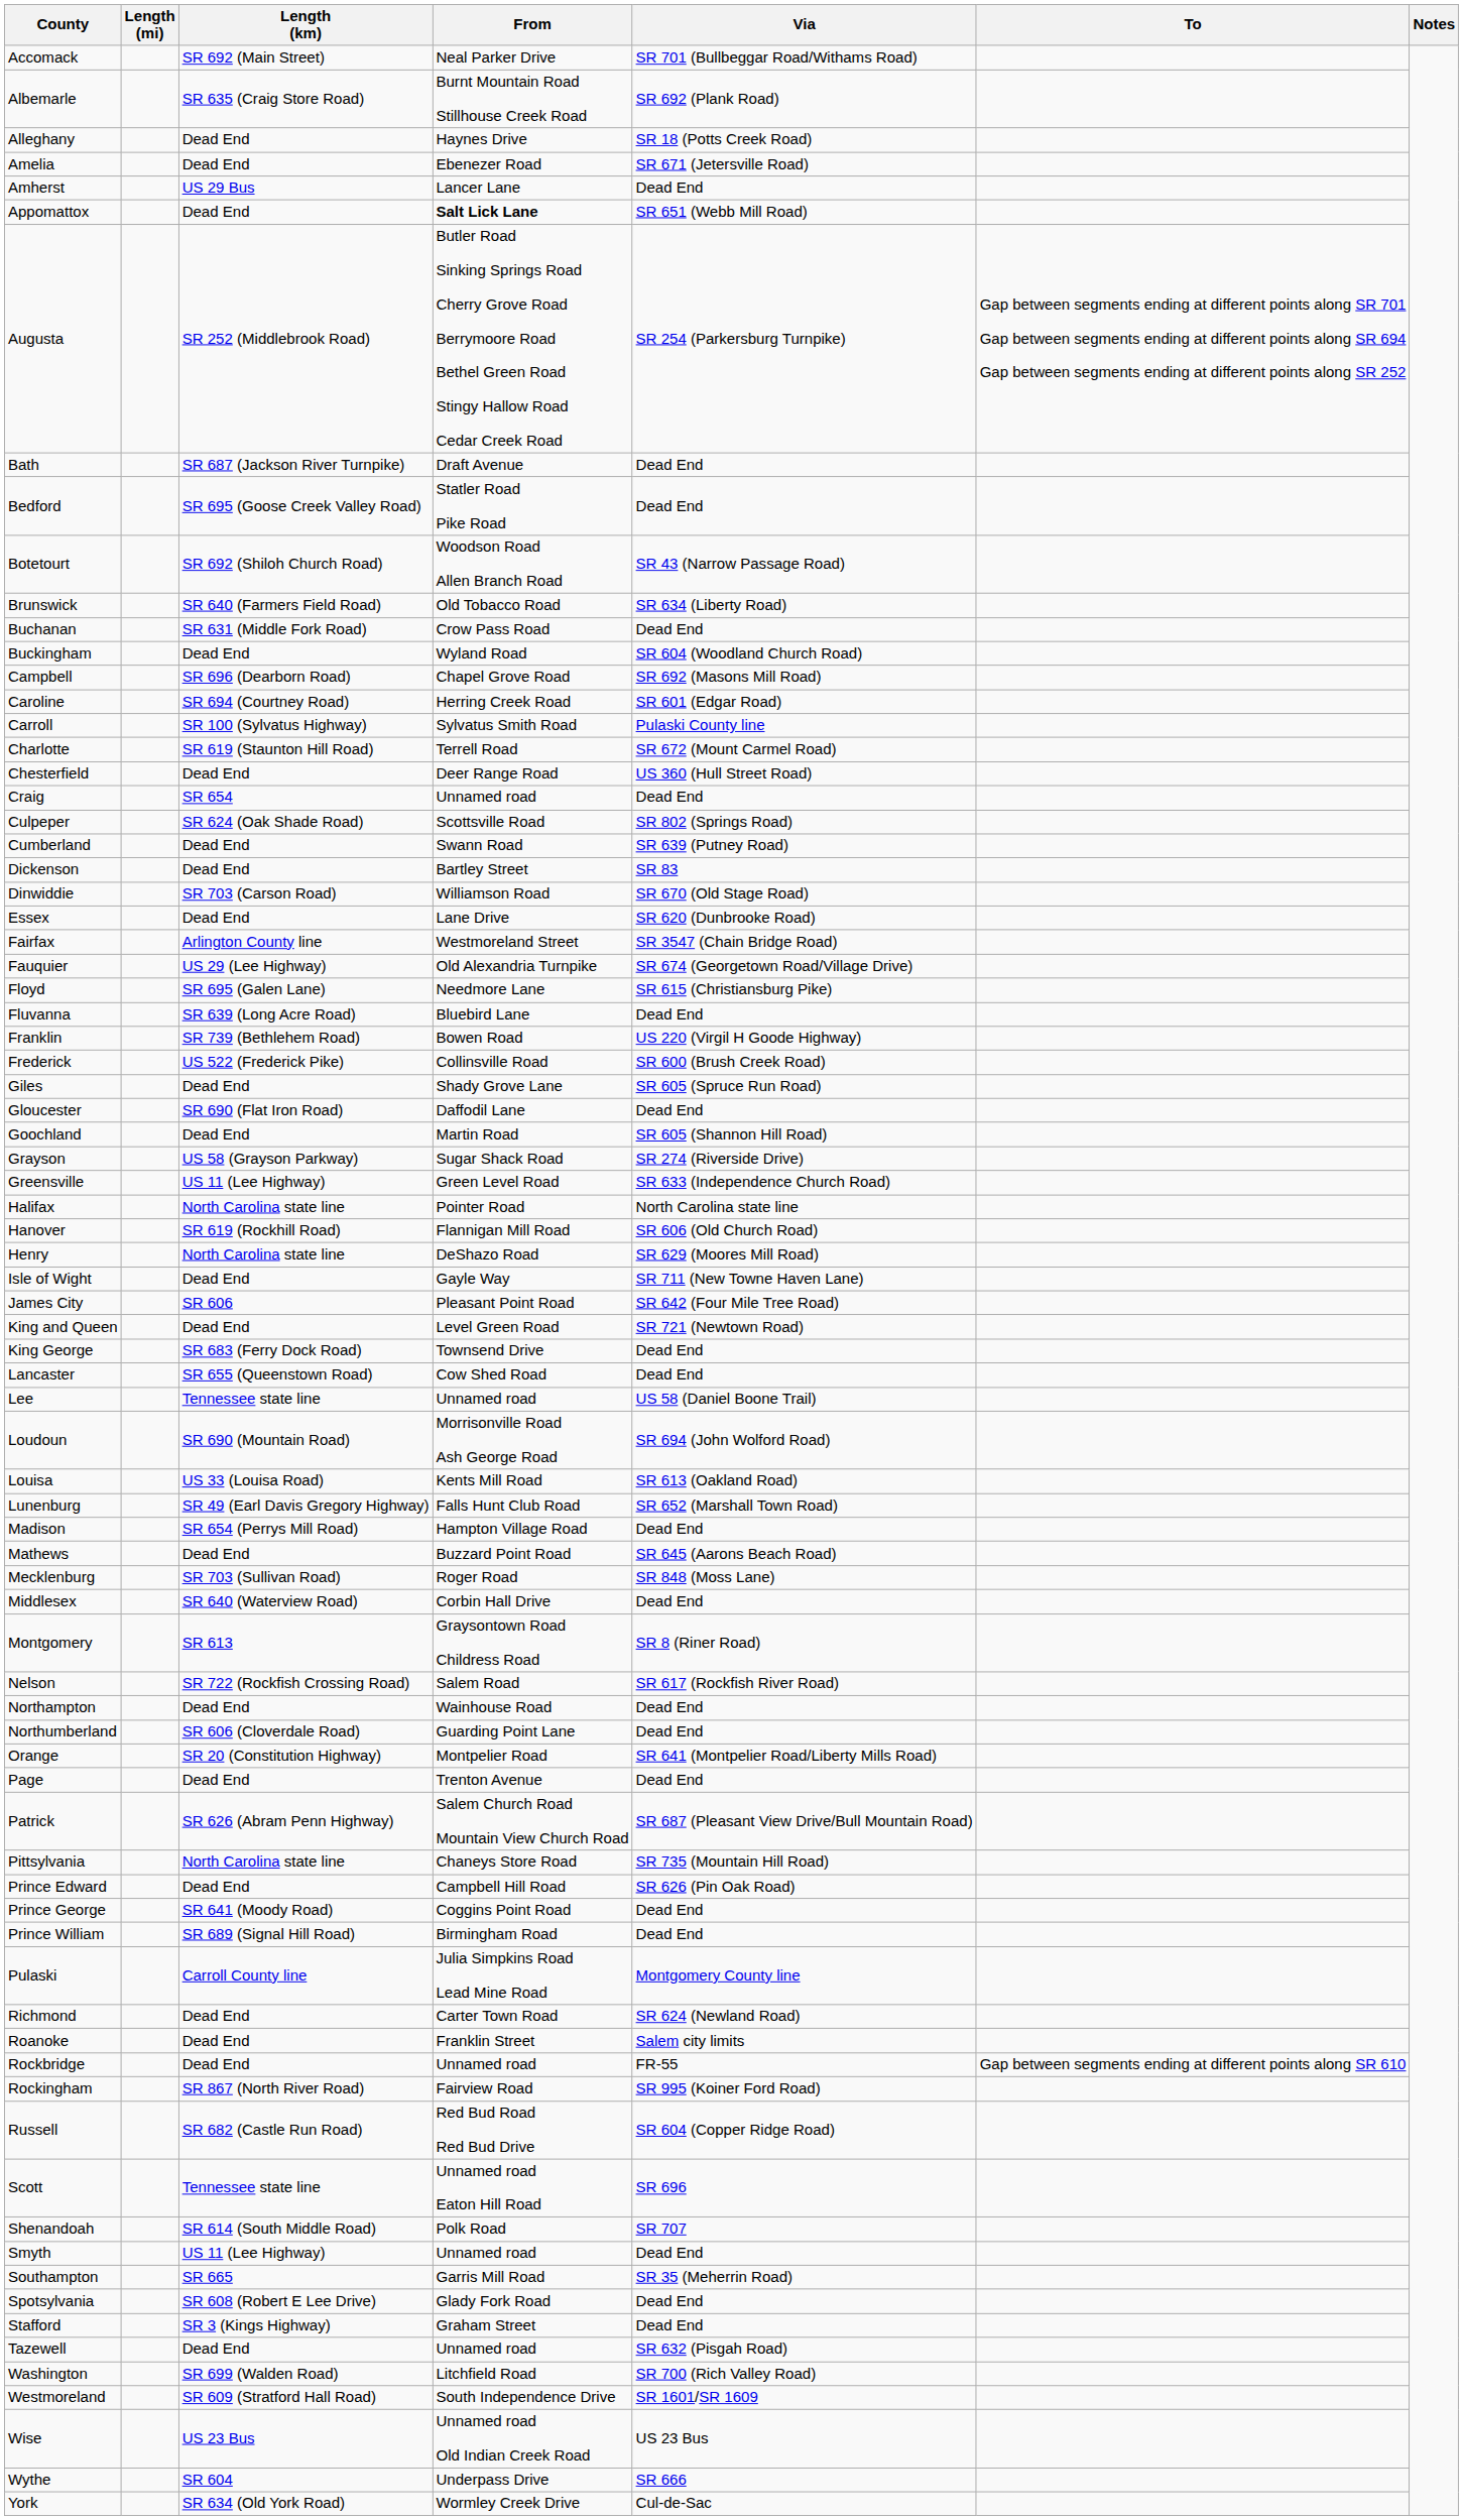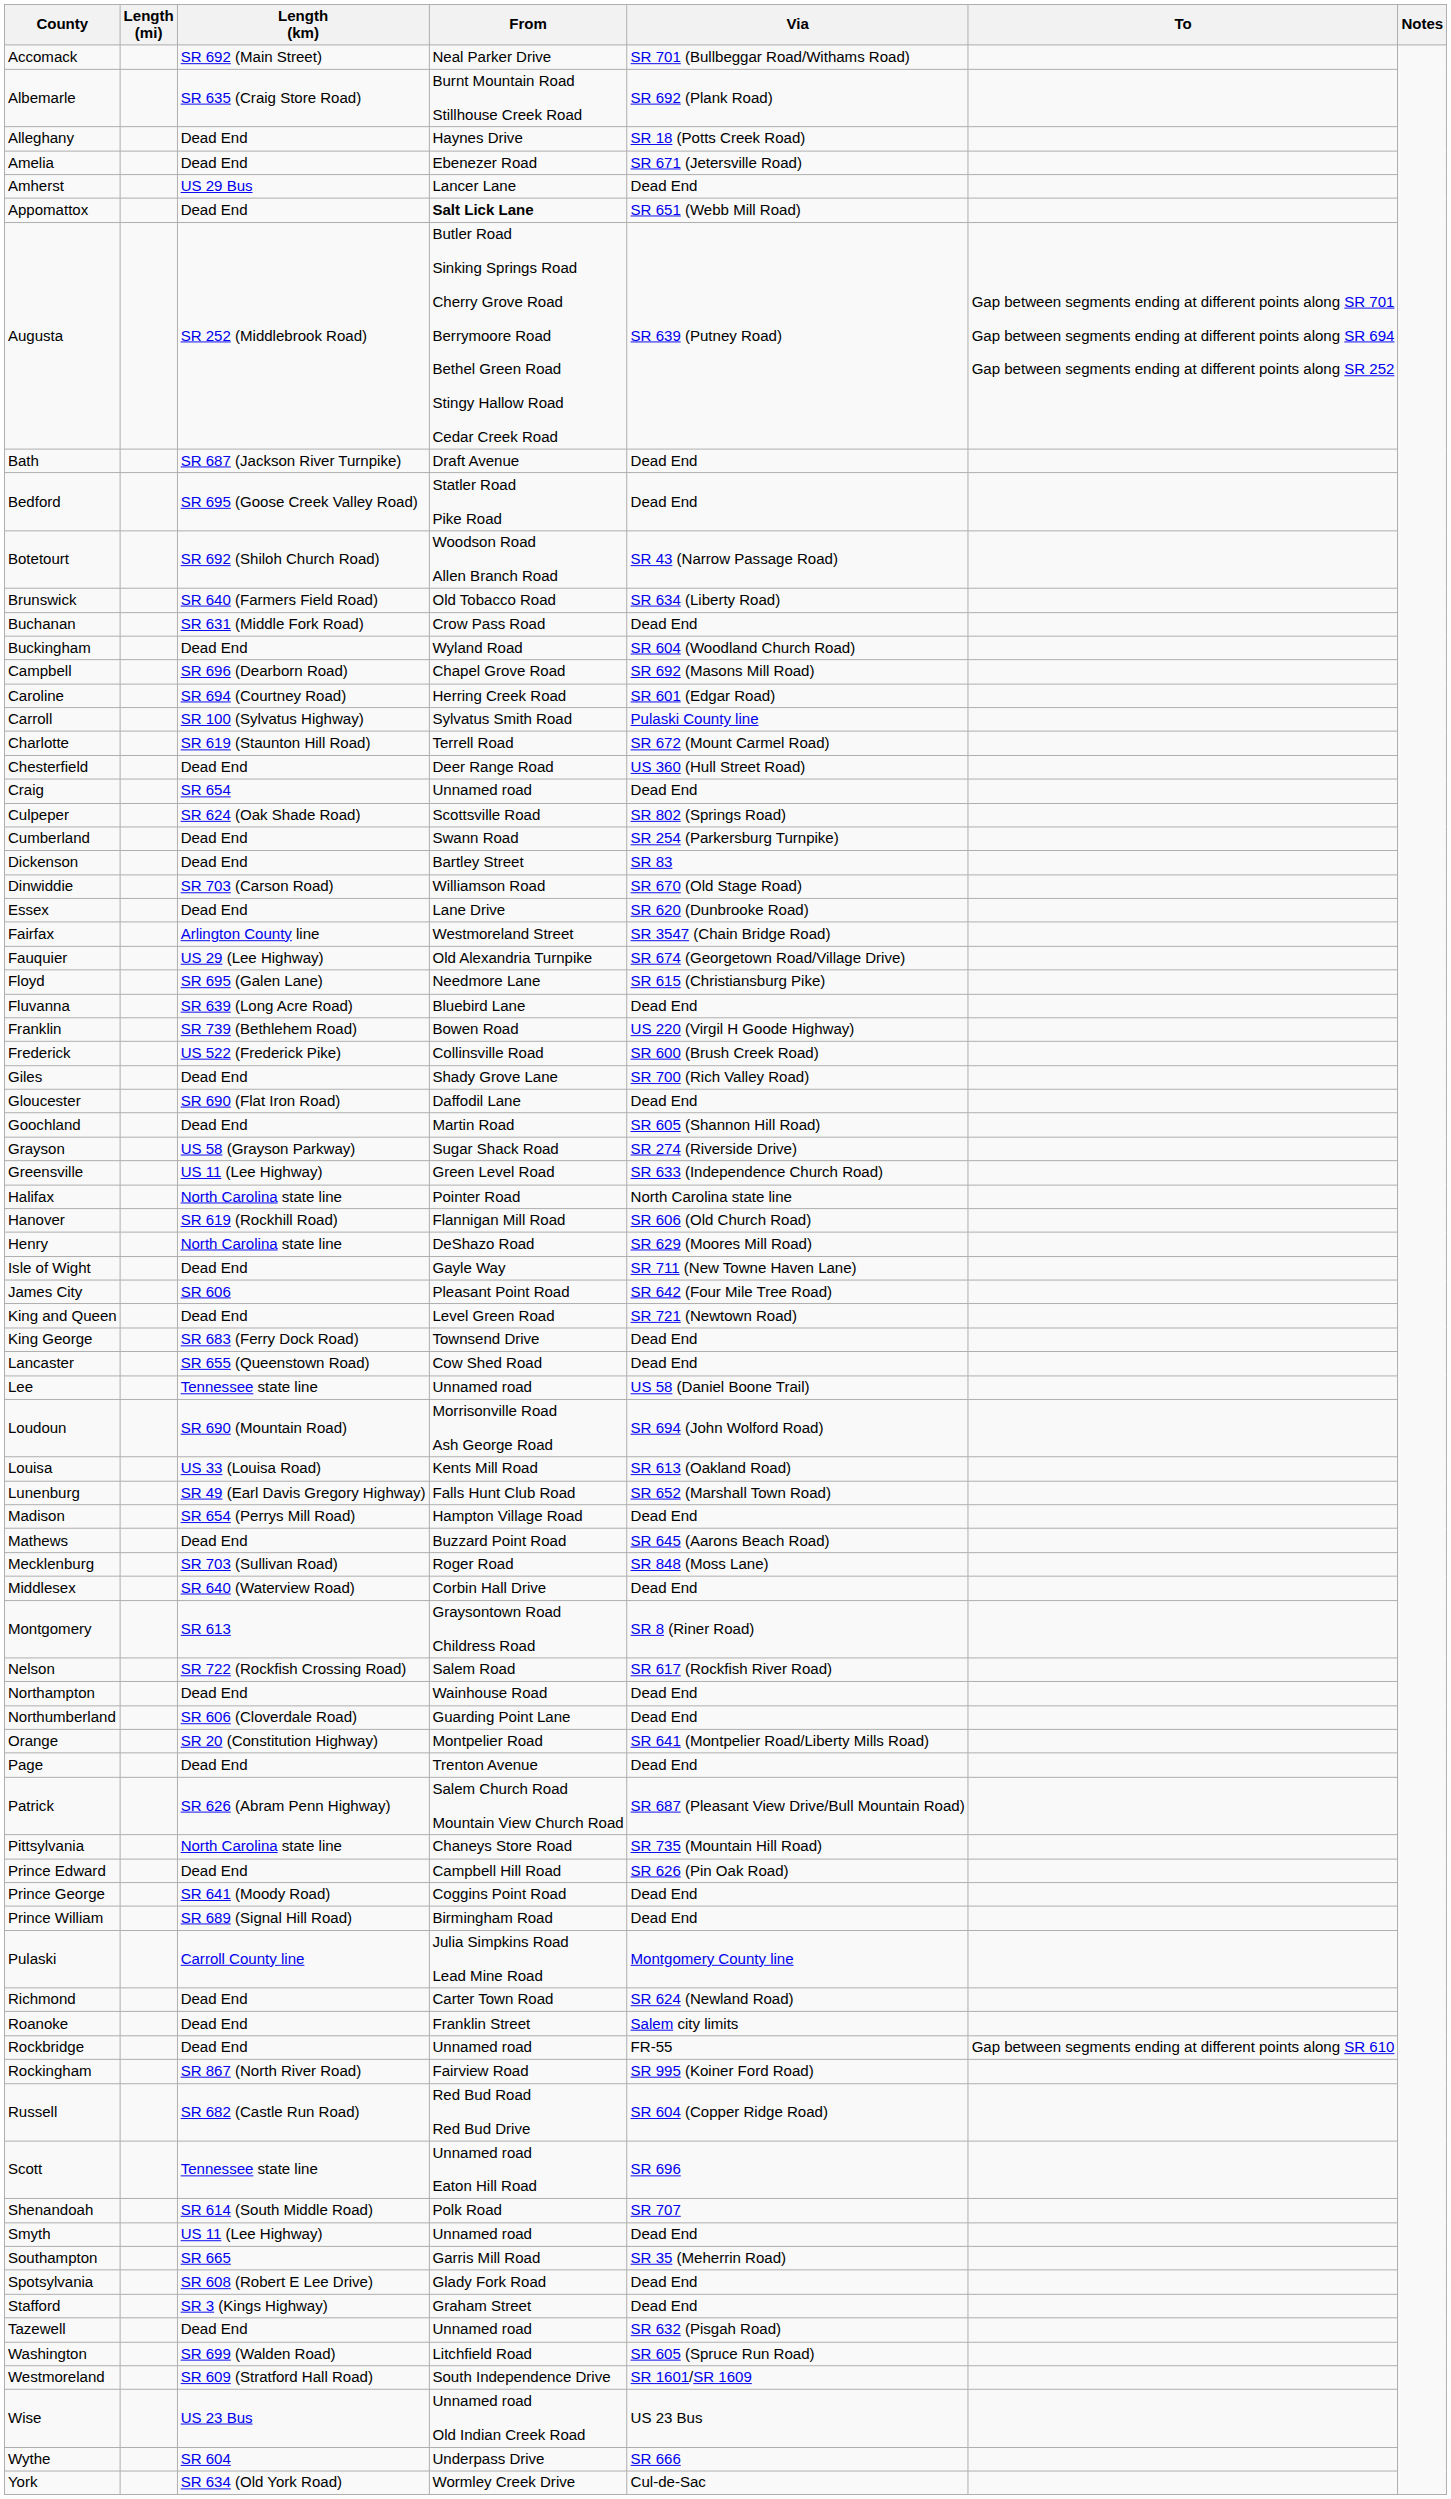Augusta | Via: SR 254 (Parkersburg Turnpike) -> SR 639 (Putney Road)
Cumberland | Via: SR 639 (Putney Road) -> SR 254 (Parkersburg Turnpike)
Giles | Via: SR 605 (Spruce Run Road) -> SR 700 (Rich Valley Road)
Washington | Via: SR 700 (Rich Valley Road) -> SR 605 (Spruce Run Road)
